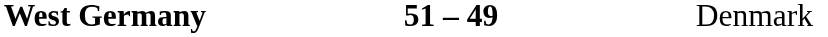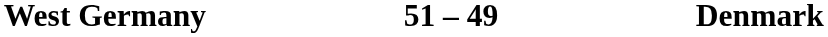West Germany | column 3: normal -> bold
